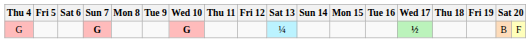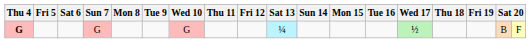row 2 | Thu 4: normal -> bold
row 2 | Sun 7: bold -> normal
row 2 | Wed 10: bold -> normal
row 2 | Wed 17: bold -> normal
